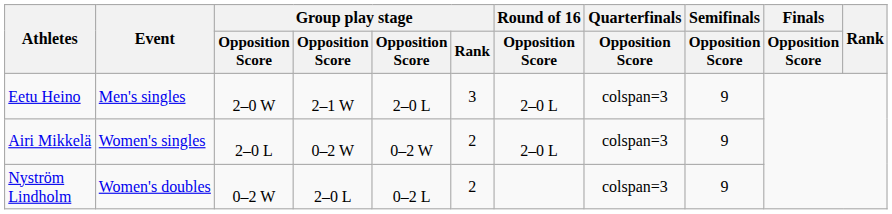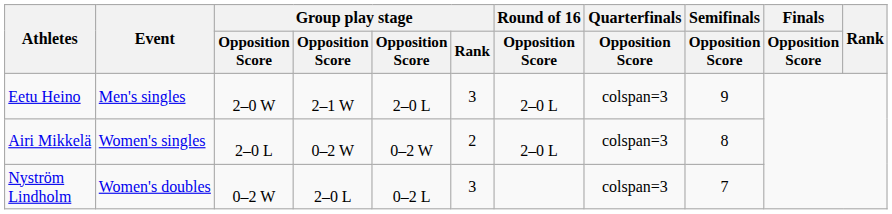Airi Mikkelä | Semifinals / Opposition Score: 9 -> 8
Nyström Lindholm | Group play stage / Rank: 2 -> 3
Nyström Lindholm | Semifinals / Opposition Score: 9 -> 7
